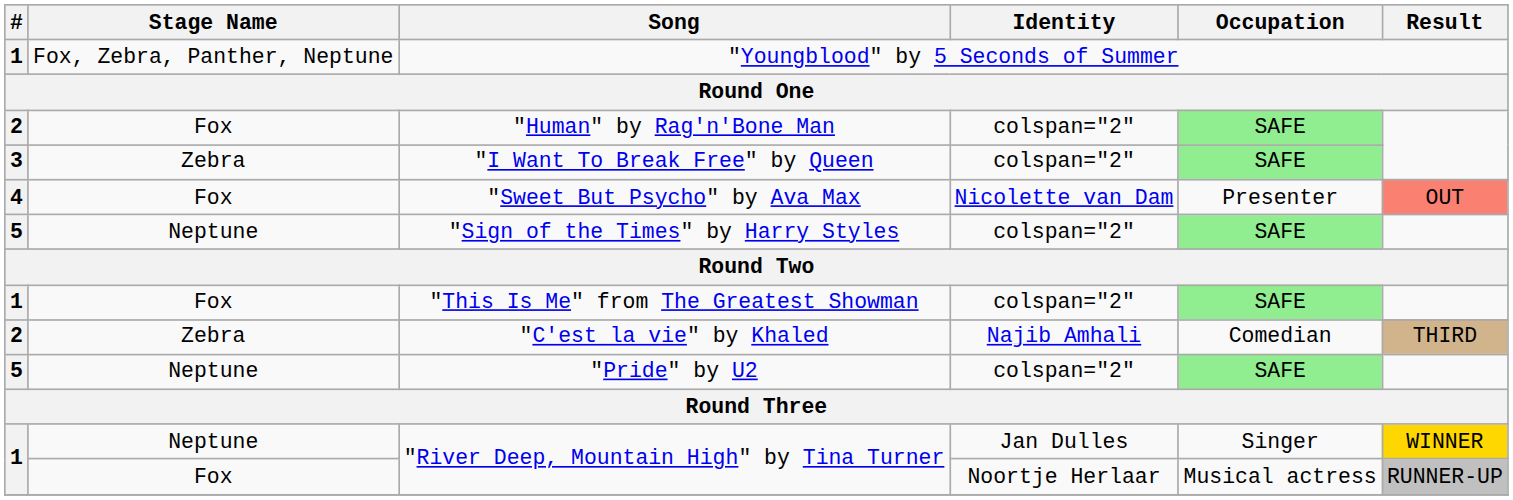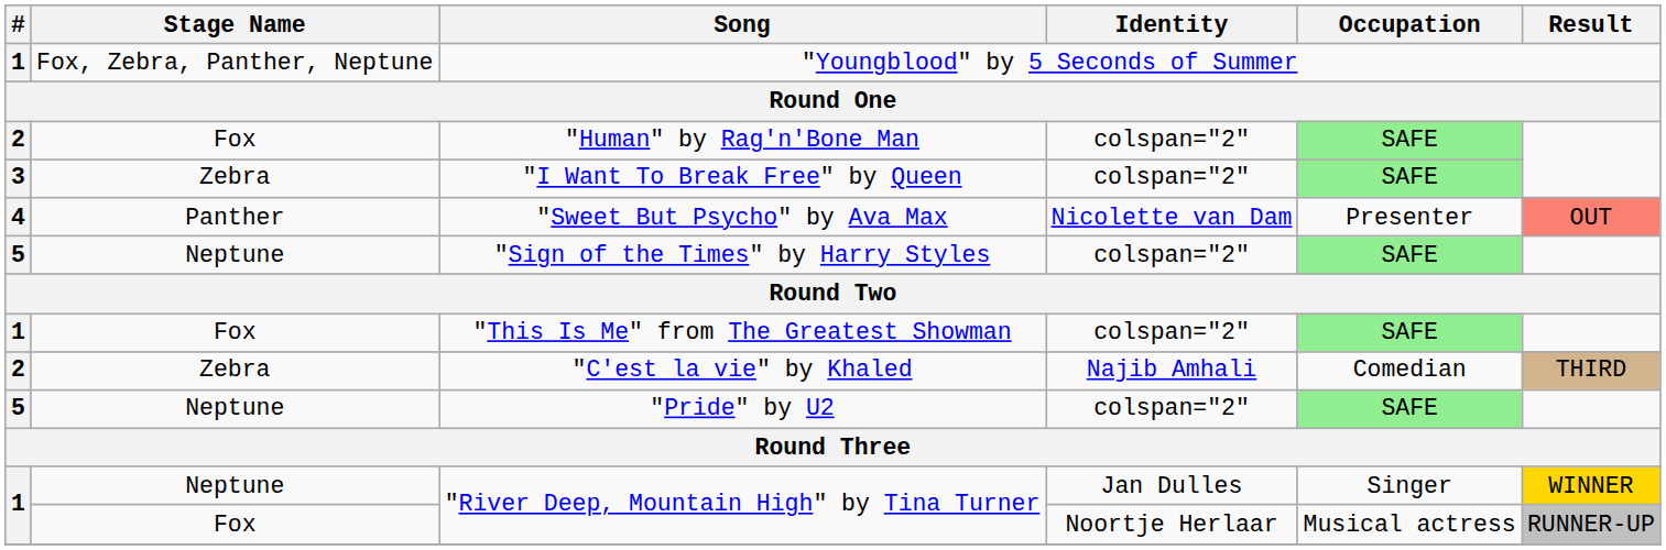"Sweet But Psycho" by Ava Max | Stage Name: Fox -> Panther
